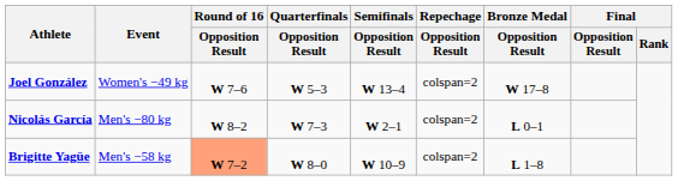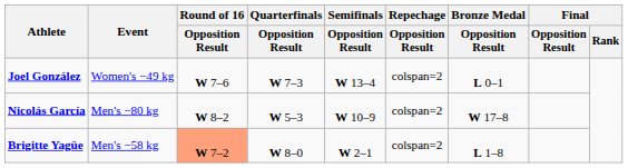Joel González | Quarterfinals / Opposition Result: W 5–3 -> W 7–3
Joel González | Bronze Medal / Opposition Result: W 17–8 -> L 0–1
Nicolás García | Quarterfinals / Opposition Result: W 7–3 -> W 5–3
Nicolás García | Semifinals / Opposition Result: W 2–1 -> W 10–9
Nicolás García | Bronze Medal / Opposition Result: L 0–1 -> W 17–8
Brigitte Yagüe | Semifinals / Opposition Result: W 10–9 -> W 2–1
